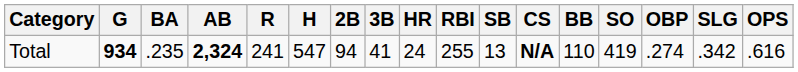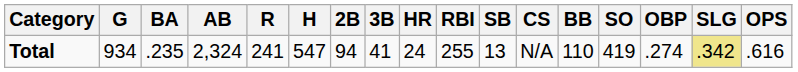row 2 | Category: normal -> bold
row 2 | G: bold -> normal
row 2 | AB: bold -> normal
row 2 | CS: bold -> normal
row 2 | SLG: no background -> khaki background
